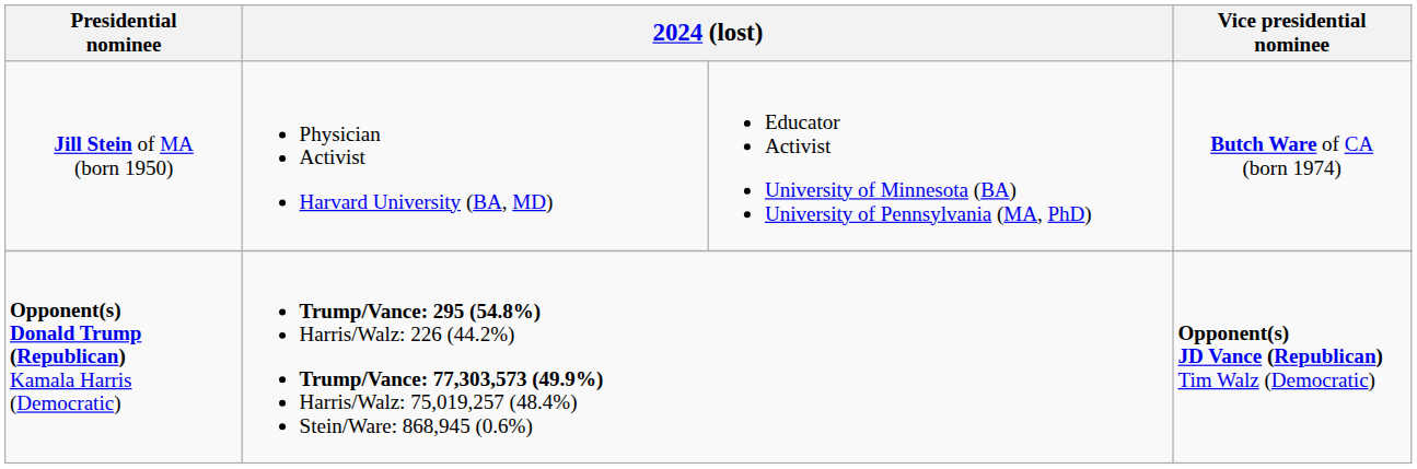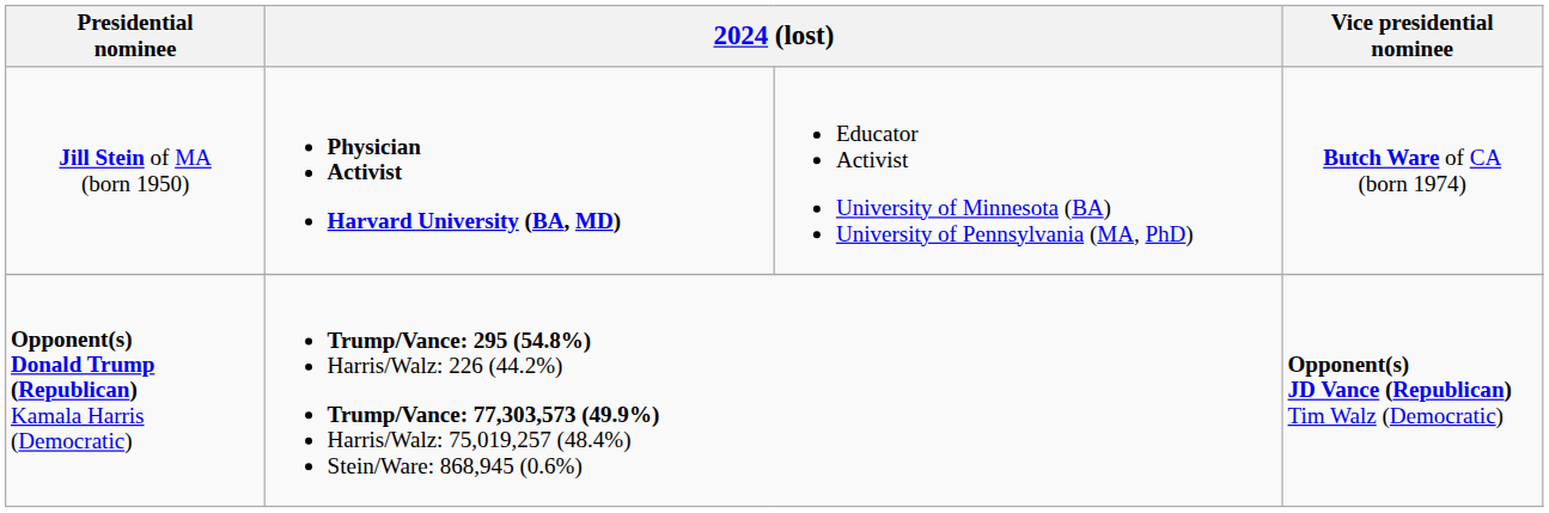Jill Stein of MA (born 1950) | column 2: normal -> bold
